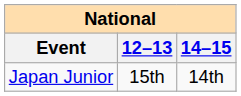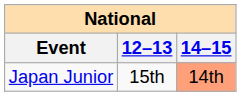Japan Junior | 14–15: no background -> lightsalmon background
